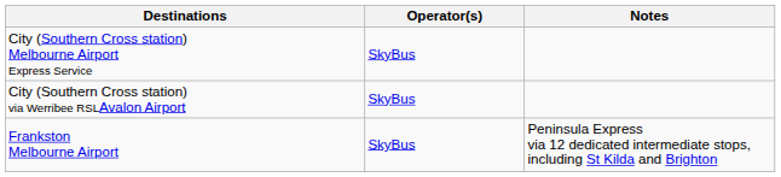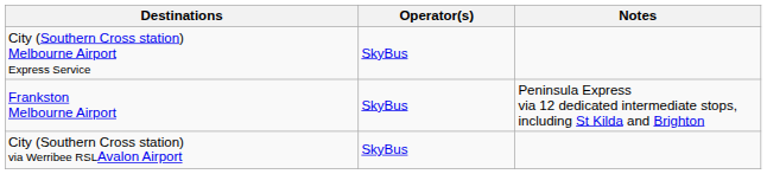rows swapped: City (Southern Cross station) via Werribee RSLAvalon Airport <-> Frankston Melbourne Airport
